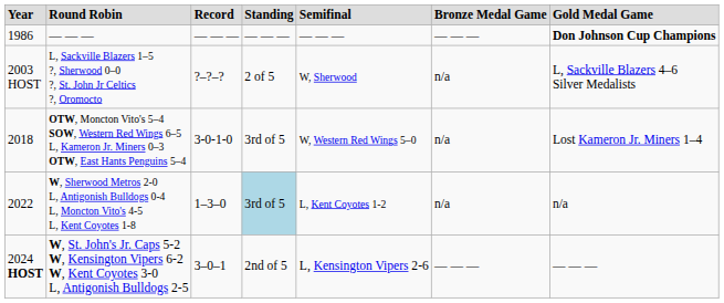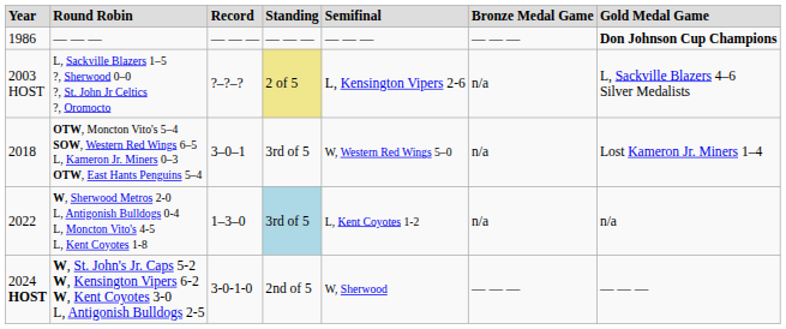row 3 | column 4: no background -> khaki background
row 3 | column 5: W, Sherwood -> L, Kensington Vipers 2-6
row 4 | column 3: 3-0-1-0 -> 3–0–1
row 6 | column 3: 3–0–1 -> 3-0-1-0
row 6 | column 5: L, Kensington Vipers 2-6 -> W, Sherwood
